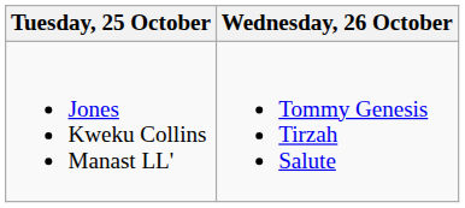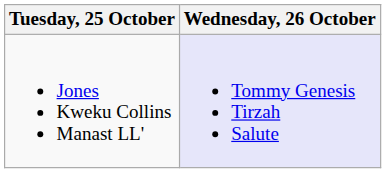Jones Kweku Collins Manast LL' | Wednesday, 26 October: no background -> lavender background
